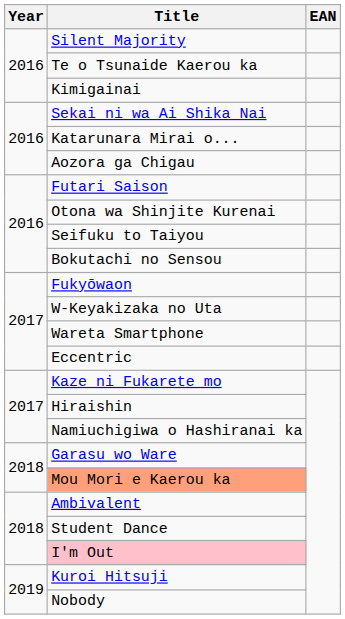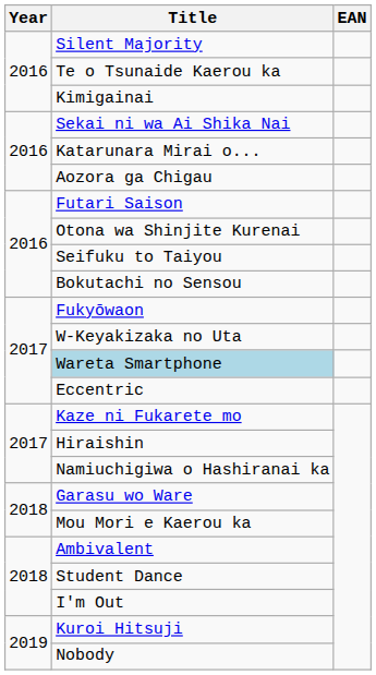Wareta Smartphone | Title: no background -> lightblue background
Mou Mori e Kaerou ka | Title: lightsalmon background -> no background
I'm Out | Title: pink background -> no background
